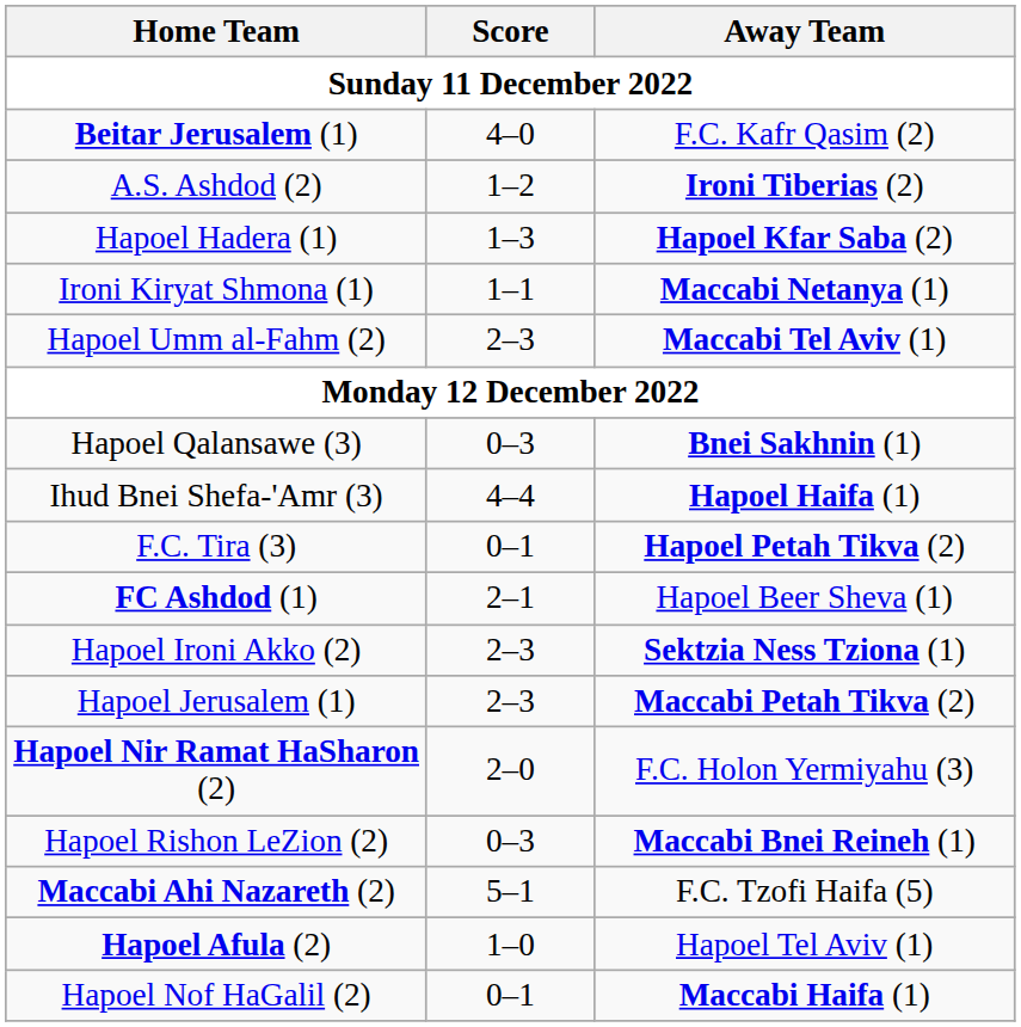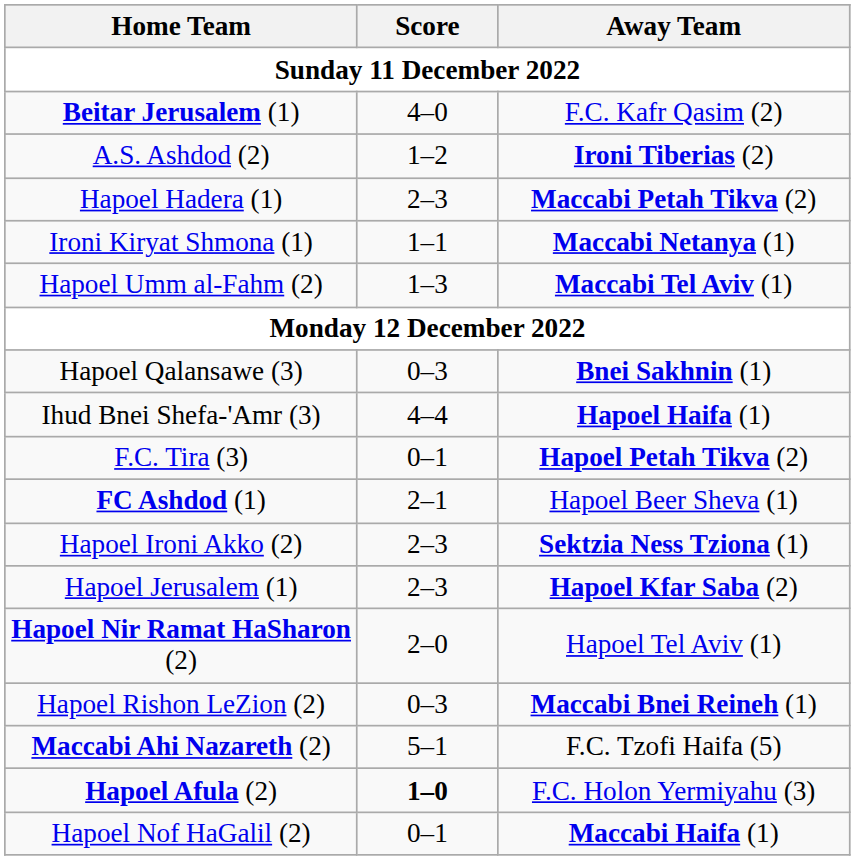Hapoel Hadera (1) | Score: 1–3 -> 2–3
Hapoel Hadera (1) | Away Team: Hapoel Kfar Saba (2) -> Maccabi Petah Tikva (2)
Hapoel Umm al-Fahm (2) | Score: 2–3 -> 1–3
Hapoel Jerusalem (1) | Away Team: Maccabi Petah Tikva (2) -> Hapoel Kfar Saba (2)
Hapoel Nir Ramat HaSharon (2) | Away Team: F.C. Holon Yermiyahu (3) -> Hapoel Tel Aviv (1)
Hapoel Afula (2) | Score: normal -> bold
Hapoel Afula (2) | Away Team: Hapoel Tel Aviv (1) -> F.C. Holon Yermiyahu (3)
